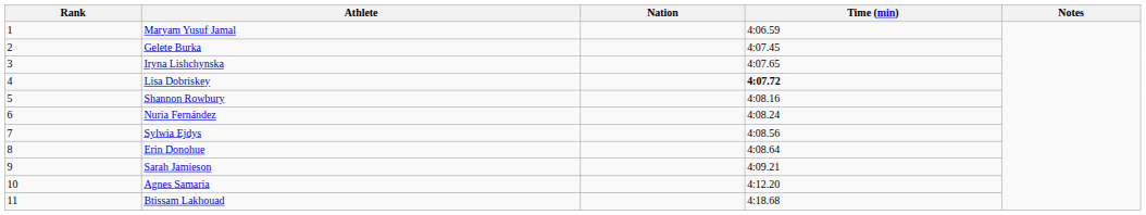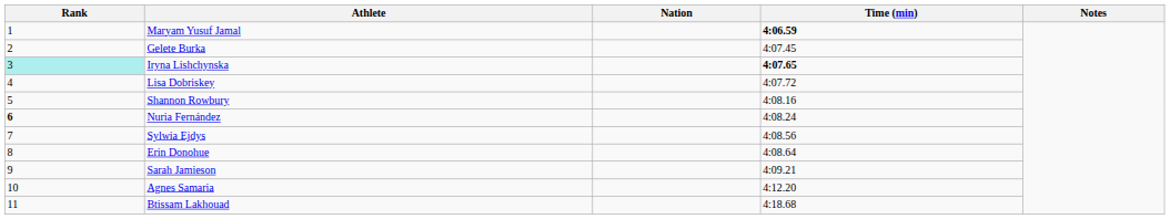Maryam Yusuf Jamal | Time (min): normal -> bold
Iryna Lishchynska | Rank: no background -> paleturquoise background
Iryna Lishchynska | Time (min): normal -> bold
Lisa Dobriskey | Time (min): bold -> normal
Nuria Fernández | Rank: normal -> bold
